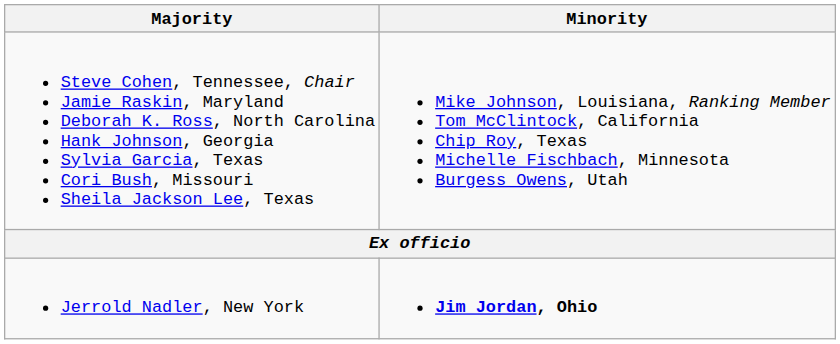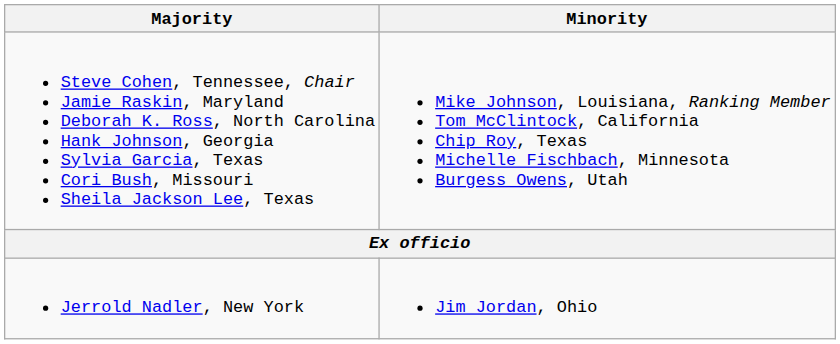Jerrold Nadler, New York | Minority: bold -> normal
